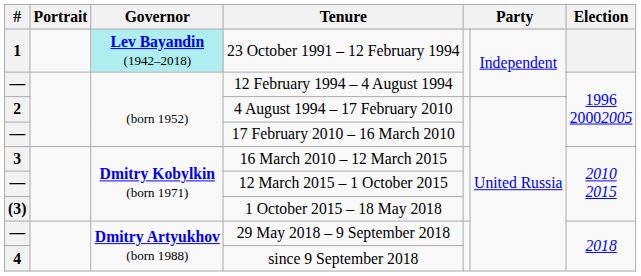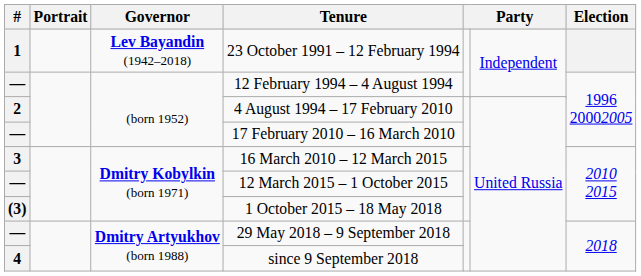23 October 1991 – 12 February 1994 | Governor: paleturquoise background -> no background
